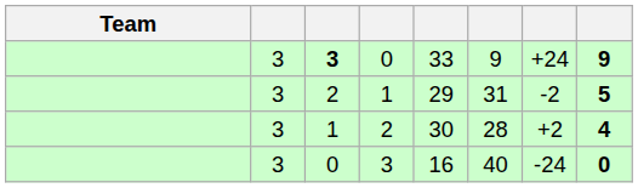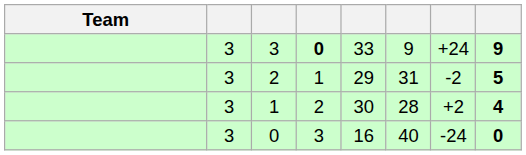row 2 | column 3: bold -> normal
row 2 | column 4: normal -> bold
